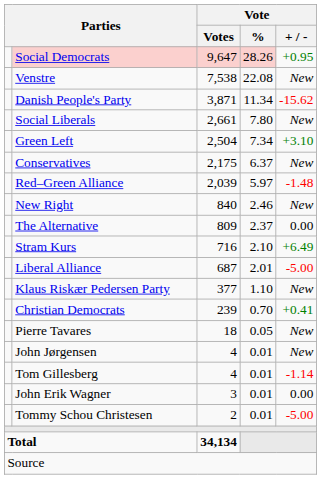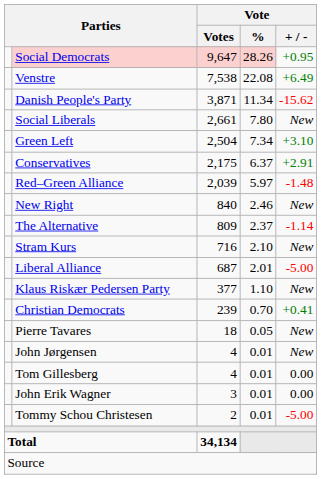Venstre | Vote / + / -: New -> +6.49
Conservatives | Vote / + / -: New -> +2.91
The Alternative | Vote / + / -: 0.00 -> -1.14
Stram Kurs | Vote / + / -: +6.49 -> New
Tom Gillesberg | Vote / + / -: -1.14 -> 0.00
